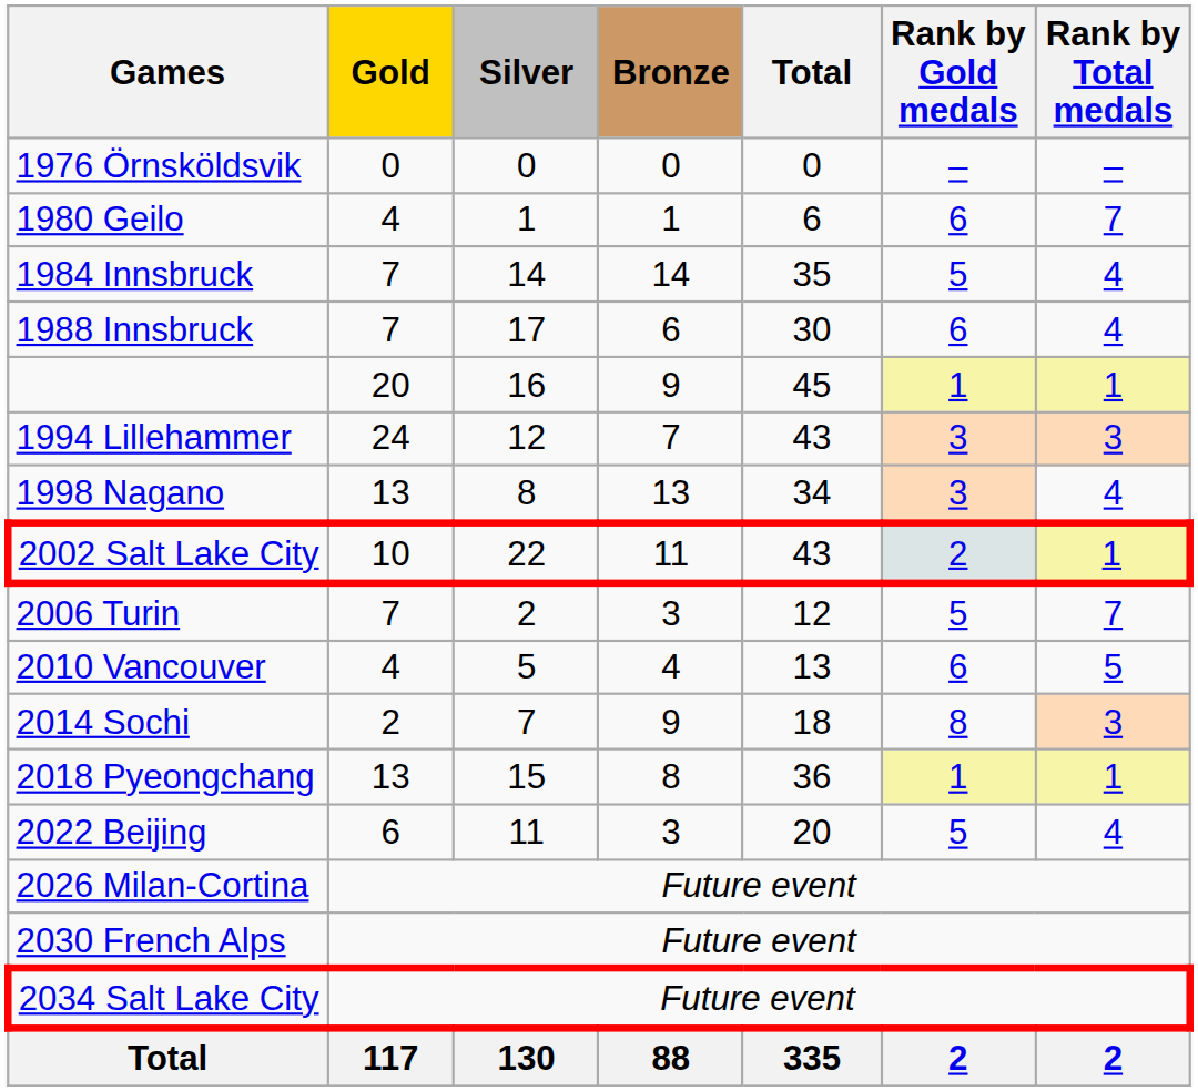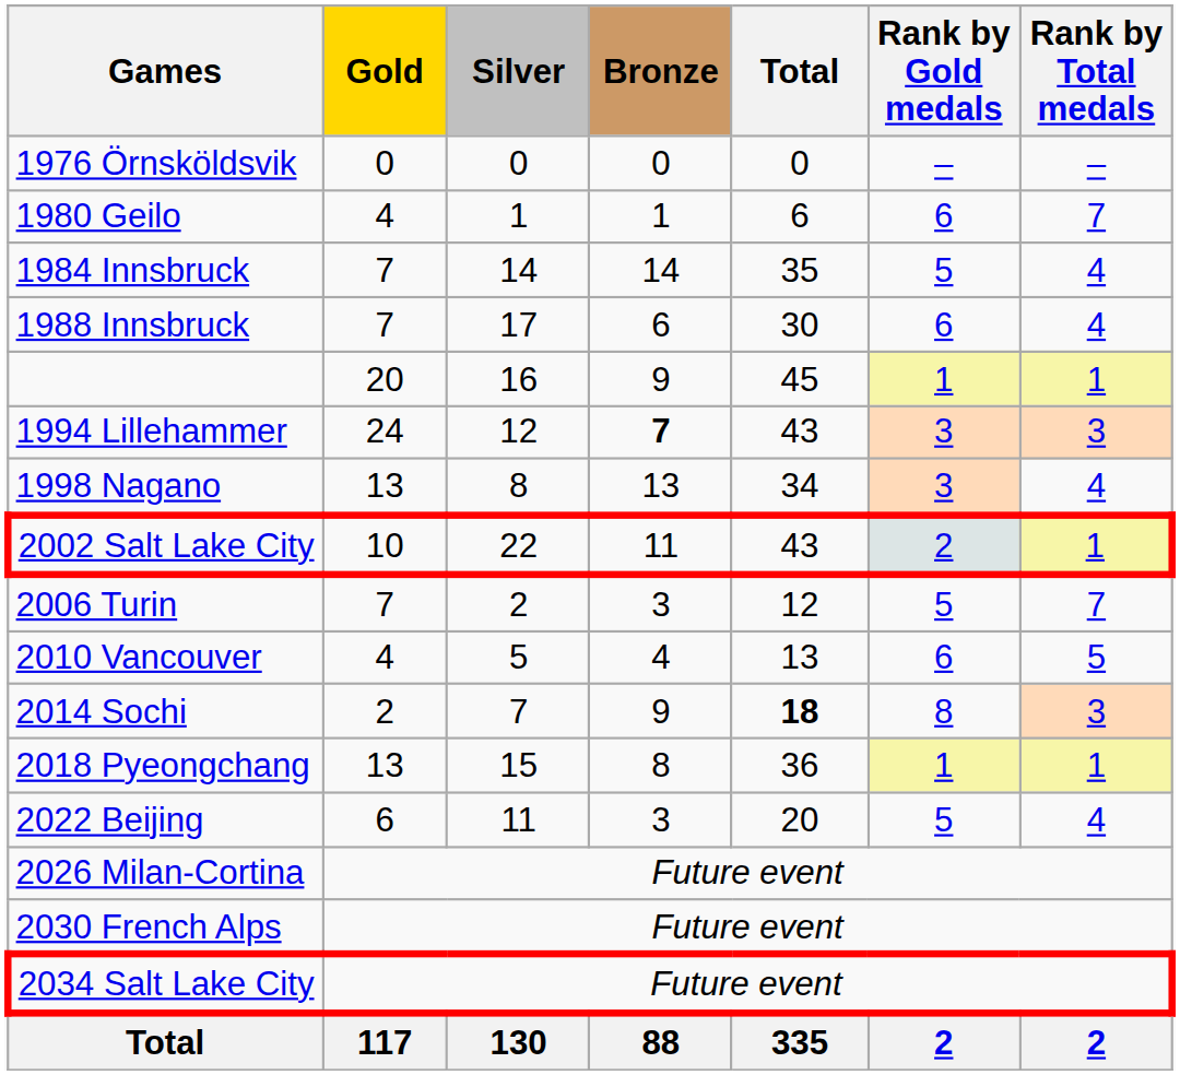1994 Lillehammer | Bronze: normal -> bold
2014 Sochi | Total: normal -> bold
